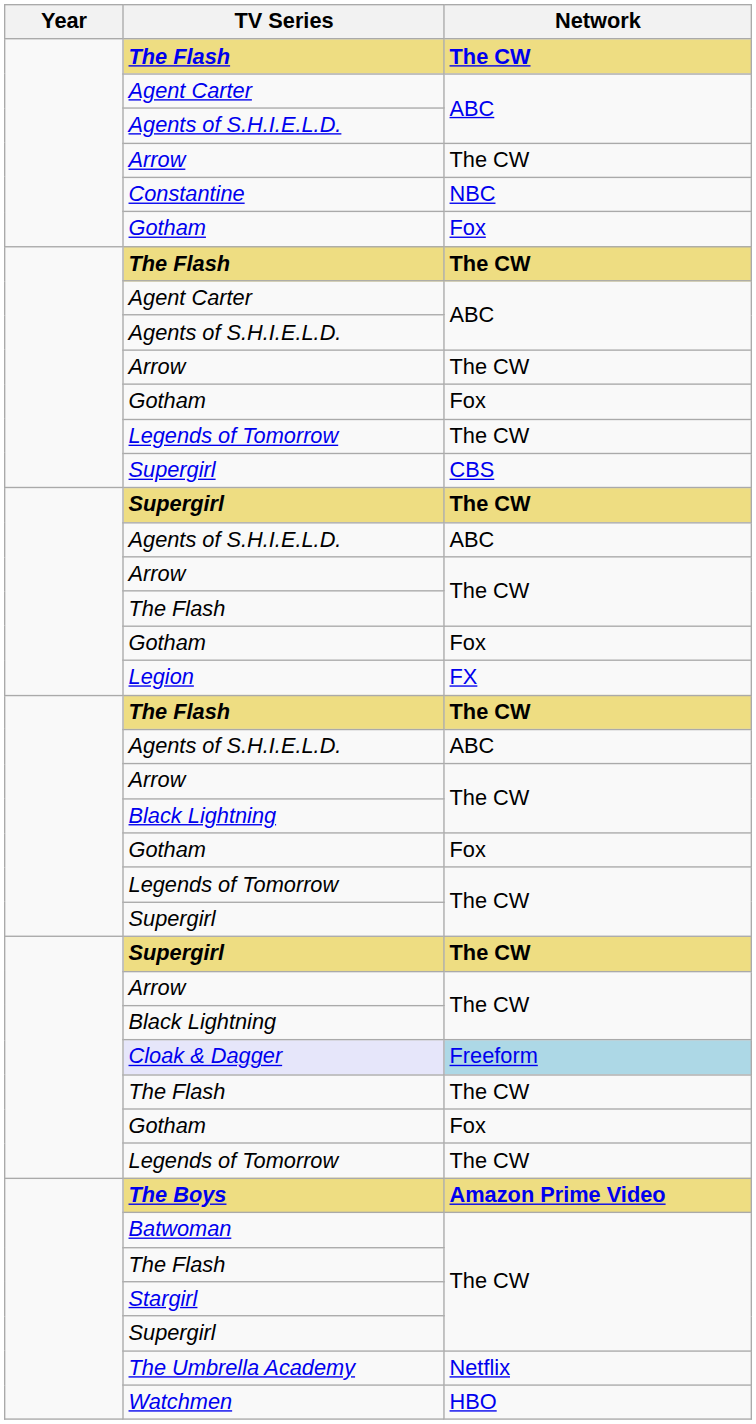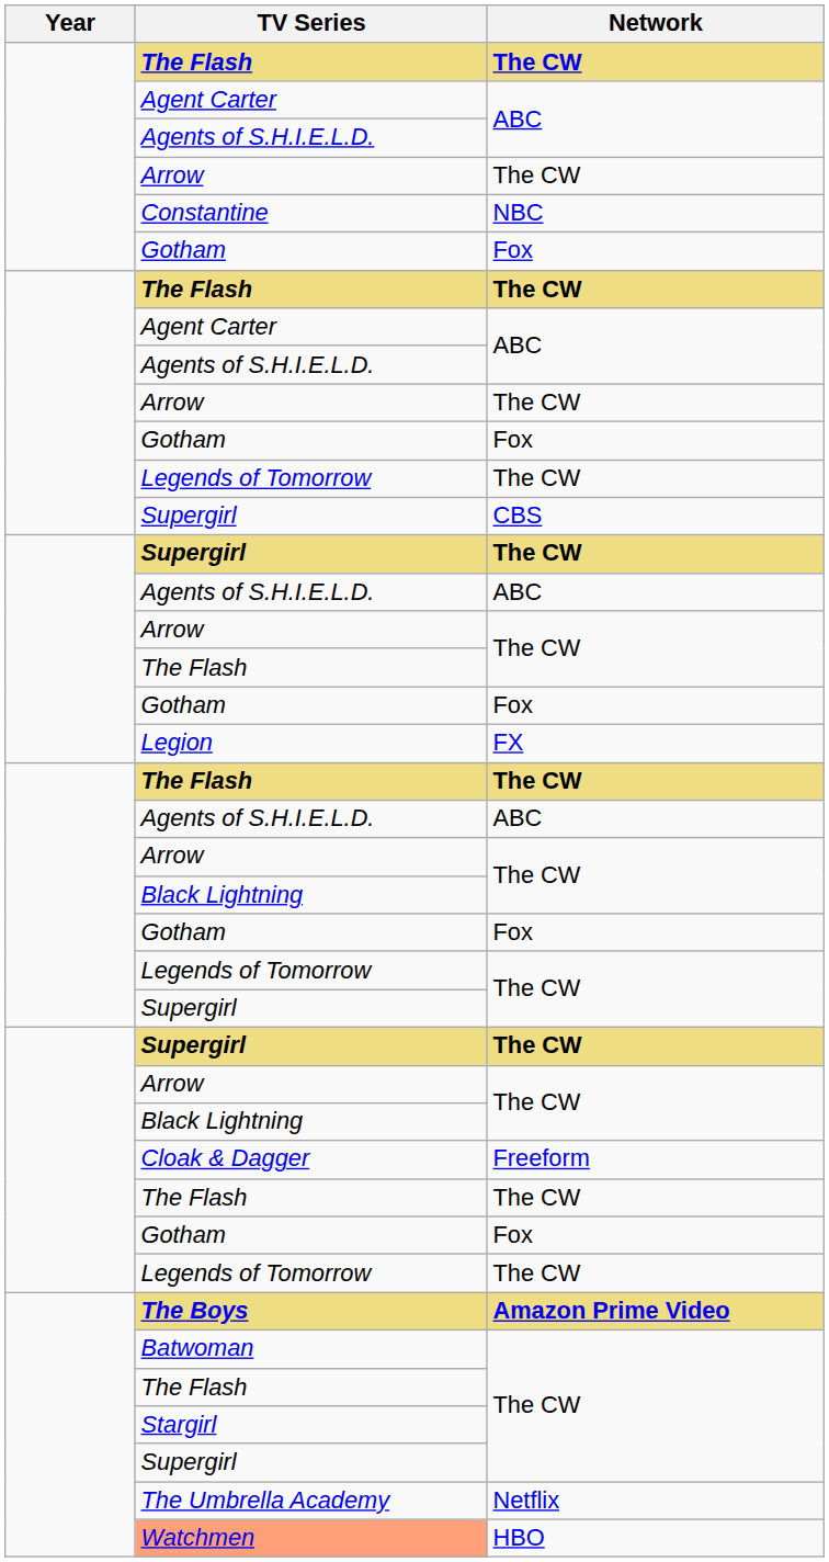Cloak & Dagger | TV Series: lavender background -> no background
Cloak & Dagger | Network: lightblue background -> no background
Watchmen | TV Series: no background -> lightsalmon background
